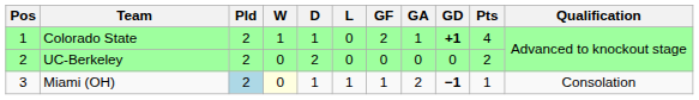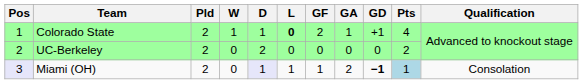Colorado State | L: normal -> bold
Colorado State | GD: bold -> normal
Miami (OH) | Pos: no background -> lavender background
Miami (OH) | Pld: lightblue background -> no background
Miami (OH) | W: lightyellow background -> no background
Miami (OH) | D: no background -> lavender background
Miami (OH) | Pts: no background -> lightblue background
